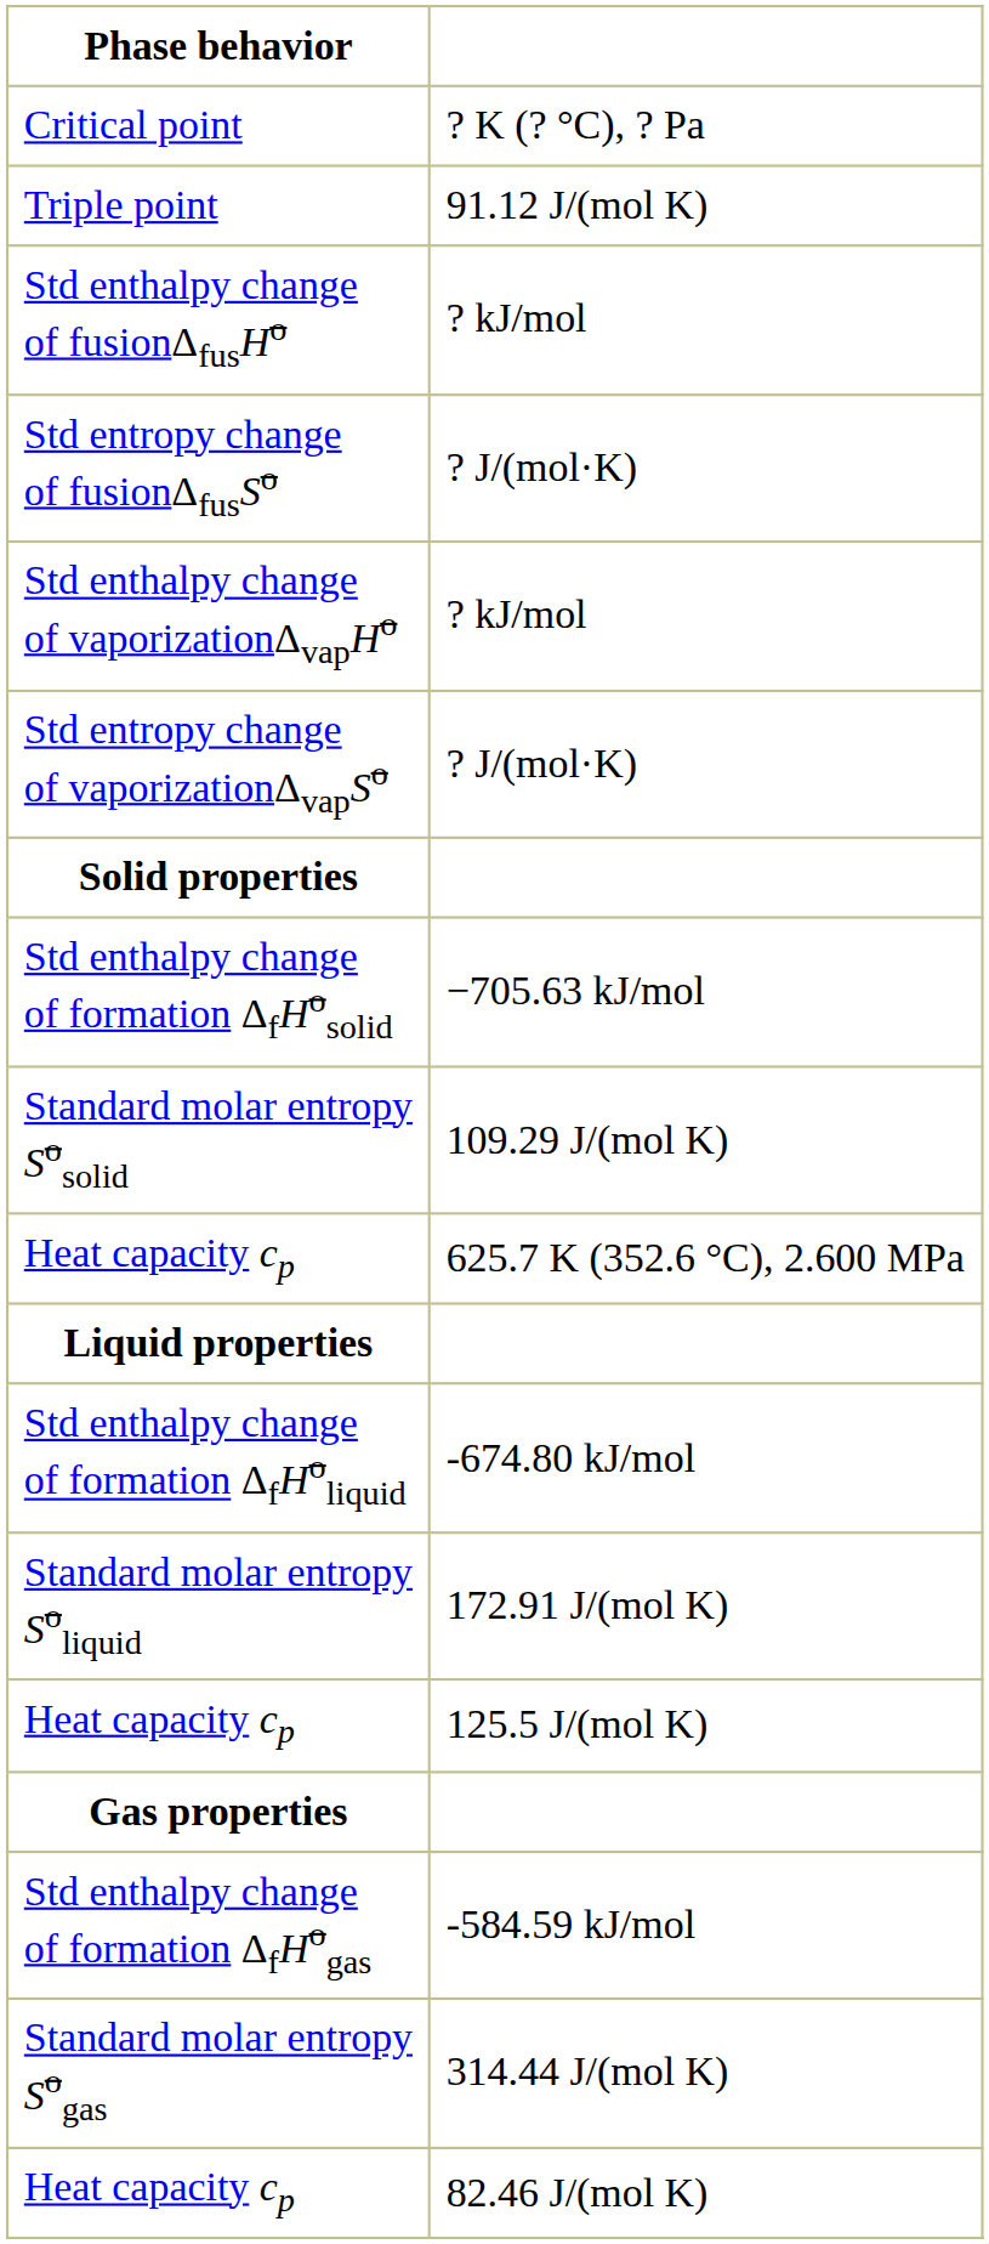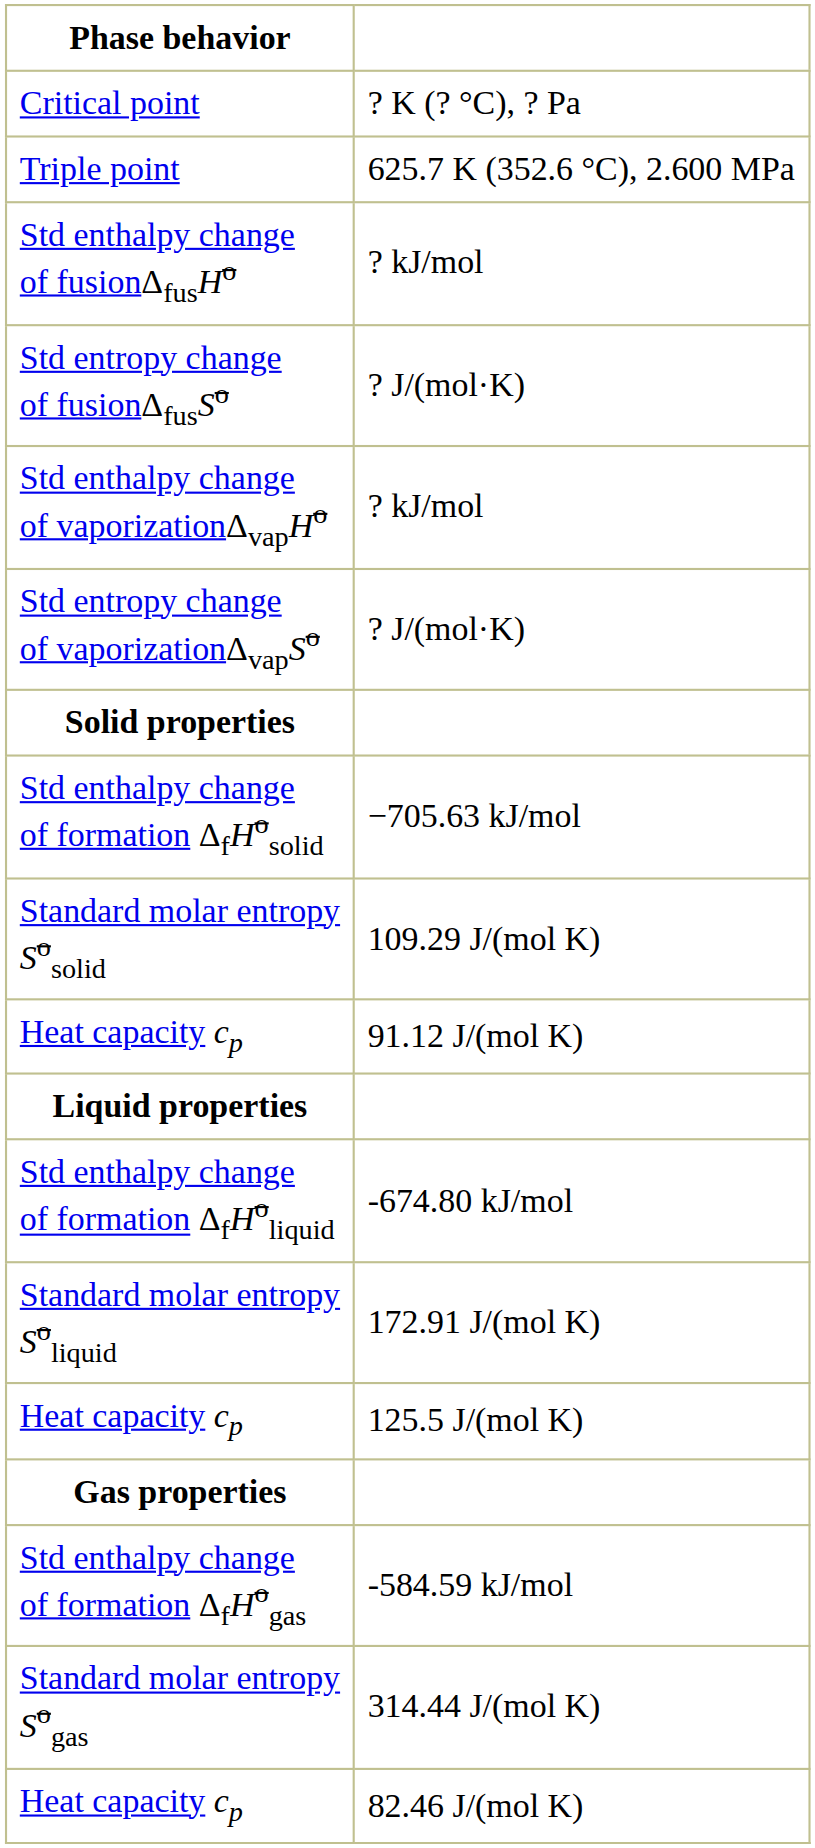row 3 | column 2: 91.12 J/(mol K) -> 625.7 K (352.6 °C), 2.600 MPa
row 11 | column 2: 625.7 K (352.6 °C), 2.600 MPa -> 91.12 J/(mol K)
